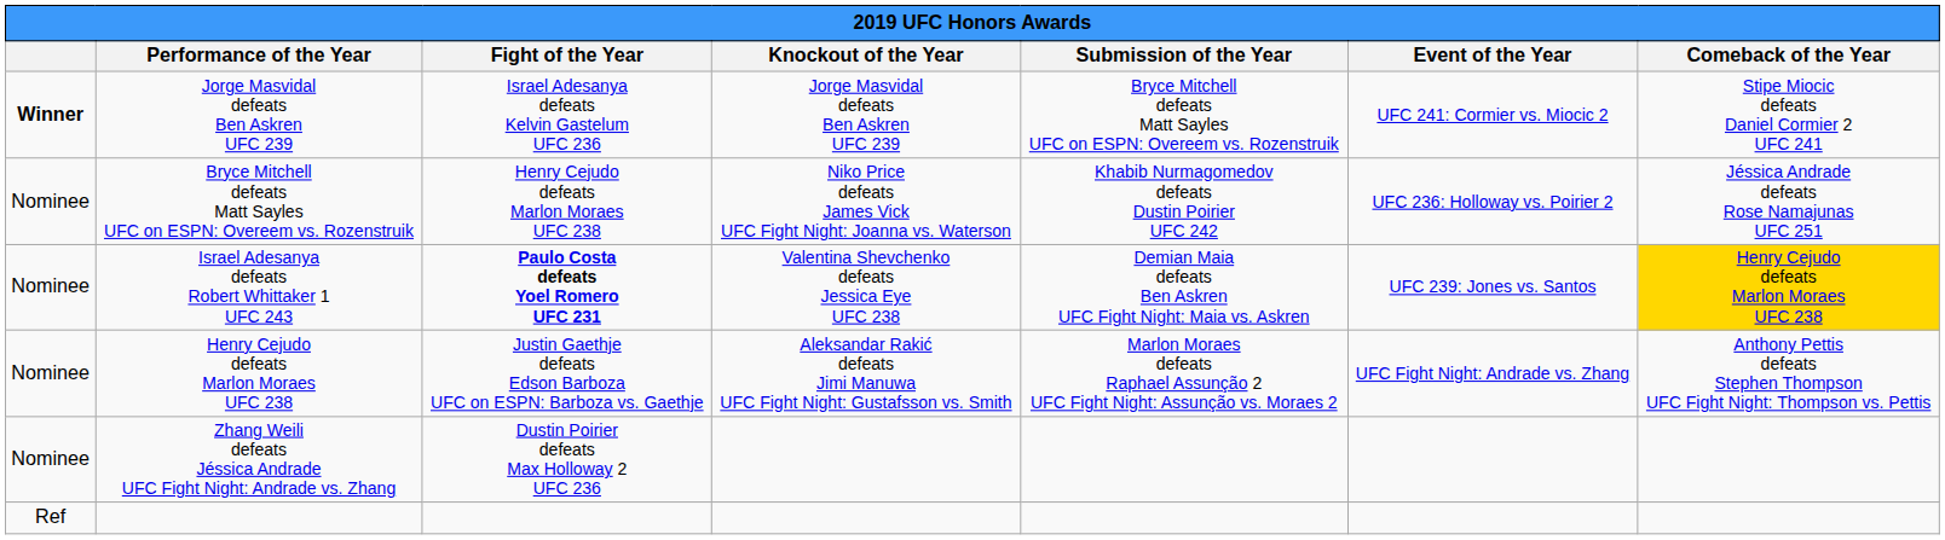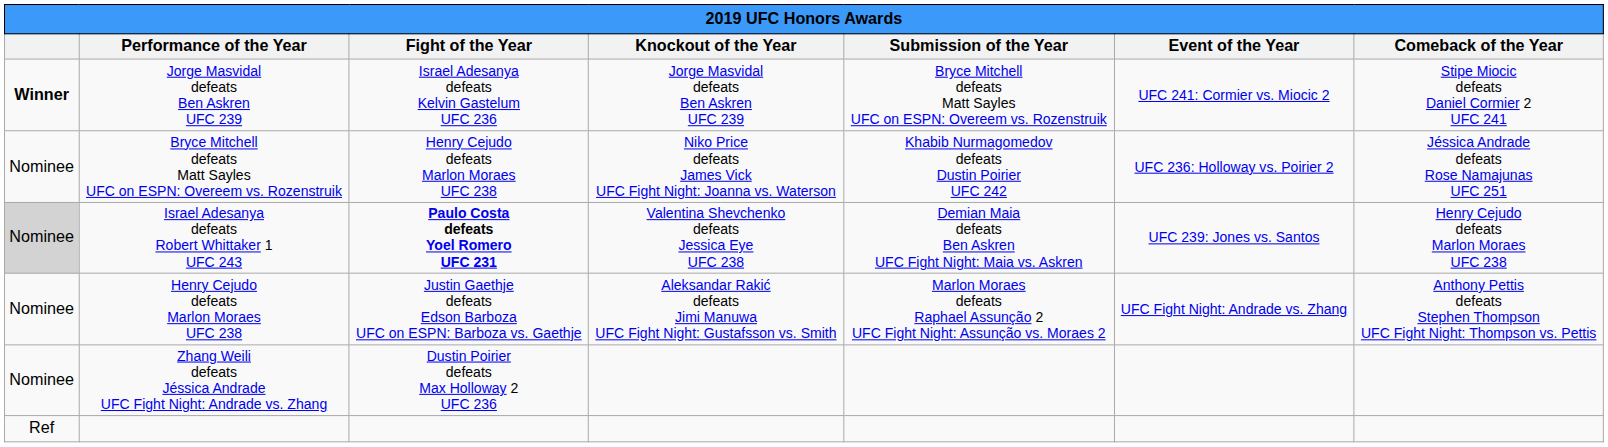Israel Adesanya defeats Robert Whittaker 1 UFC 243 | column 1: no background -> lightgrey background
Israel Adesanya defeats Robert Whittaker 1 UFC 243 | Comeback of the Year: gold background -> no background
